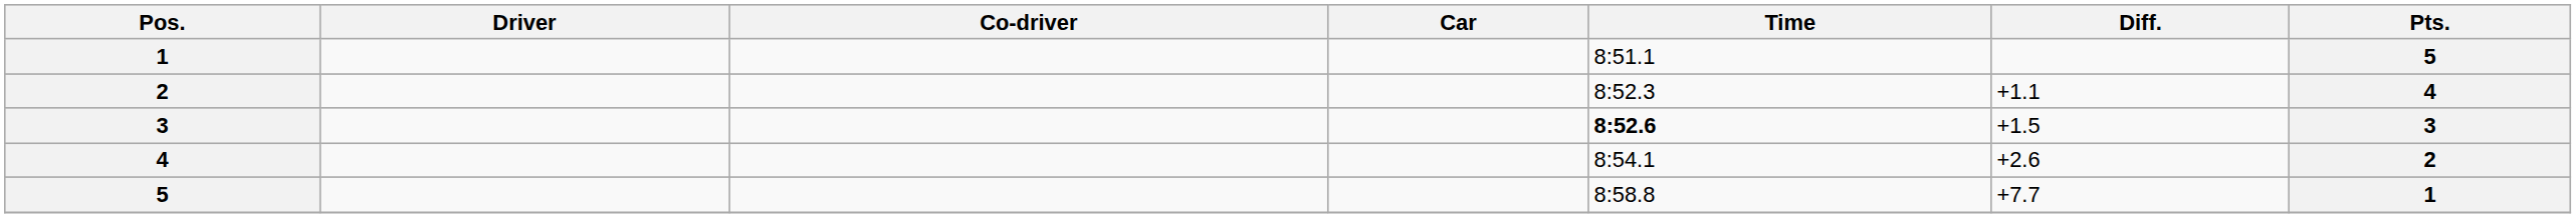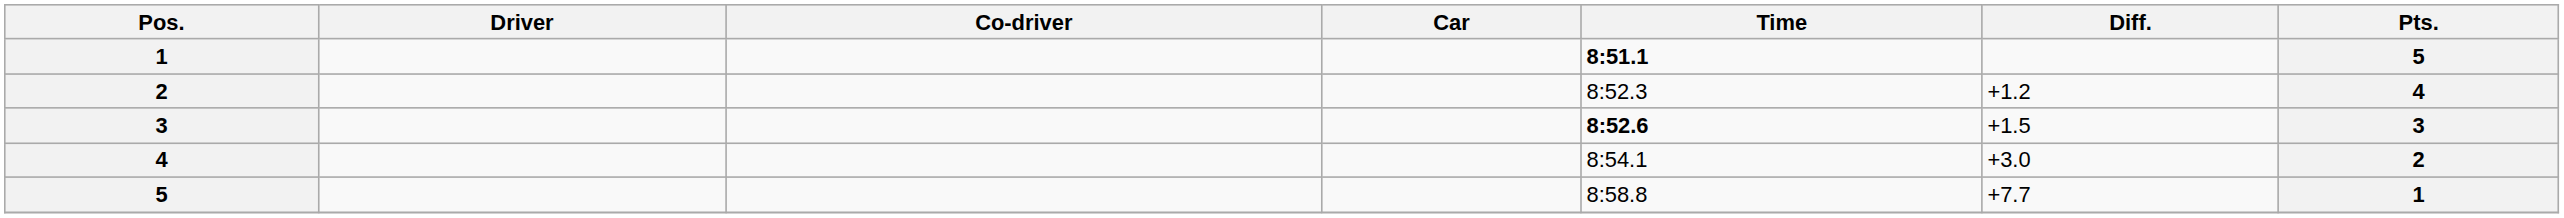row 2 | Time: normal -> bold
row 3 | Diff.: +1.1 -> +1.2
row 5 | Diff.: +2.6 -> +3.0
